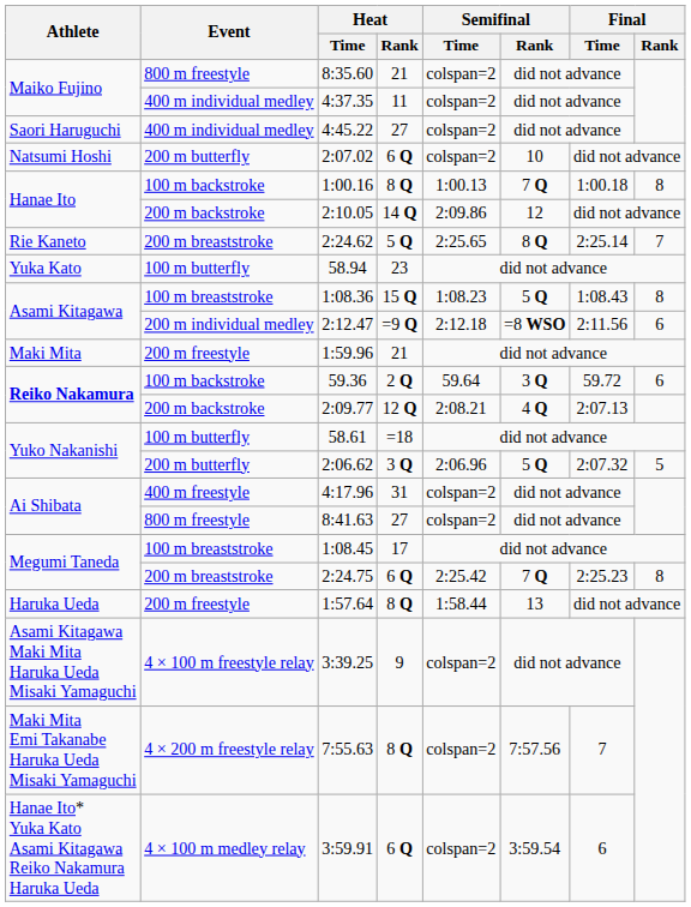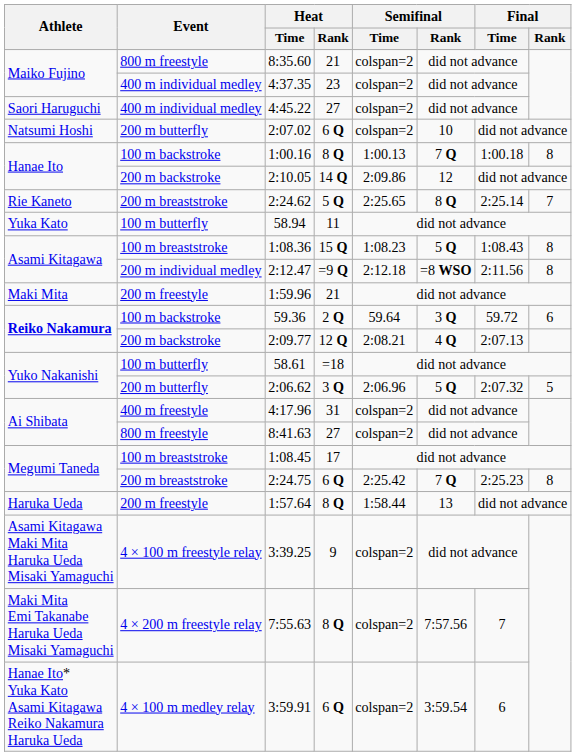4:37.35 | Heat / Rank: 11 -> 23
58.94 | Heat / Rank: 23 -> 11
2:12.47 | Final / Rank: 6 -> 8
